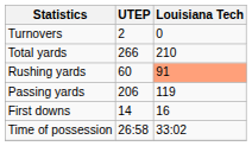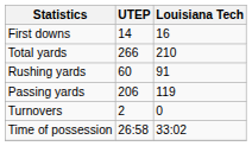rows swapped: First downs <-> Turnovers
Rushing yards | Louisiana Tech: lightsalmon background -> no background
